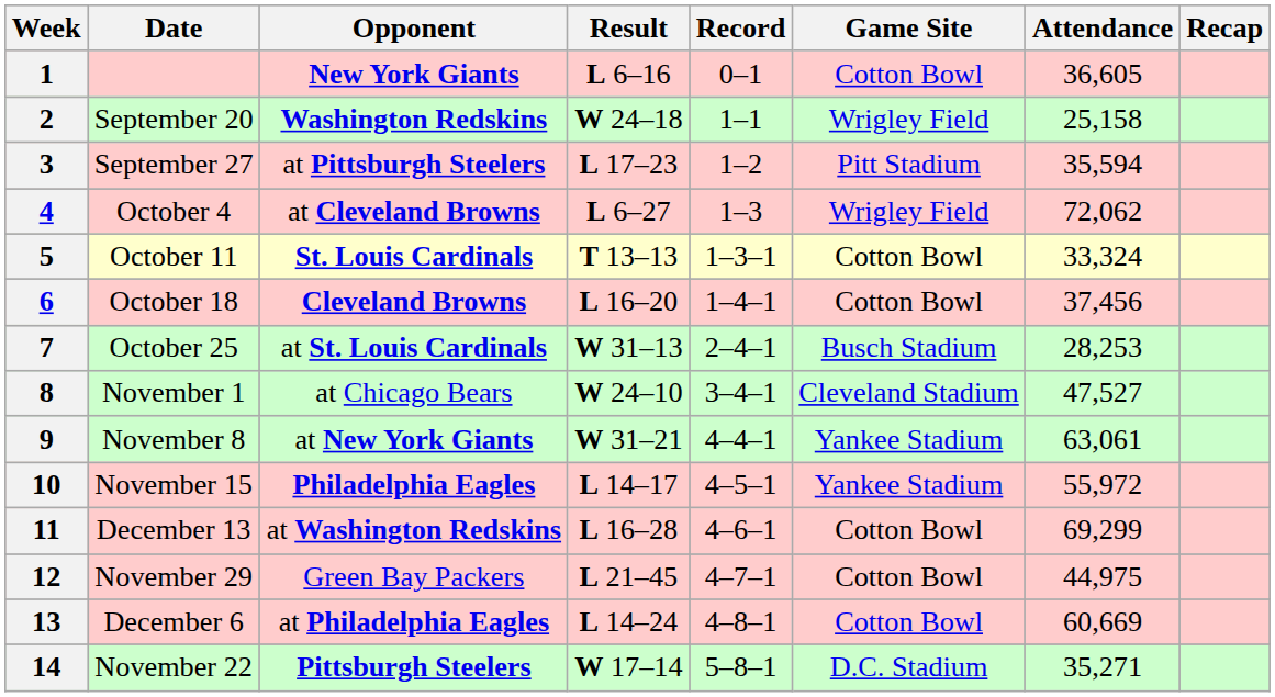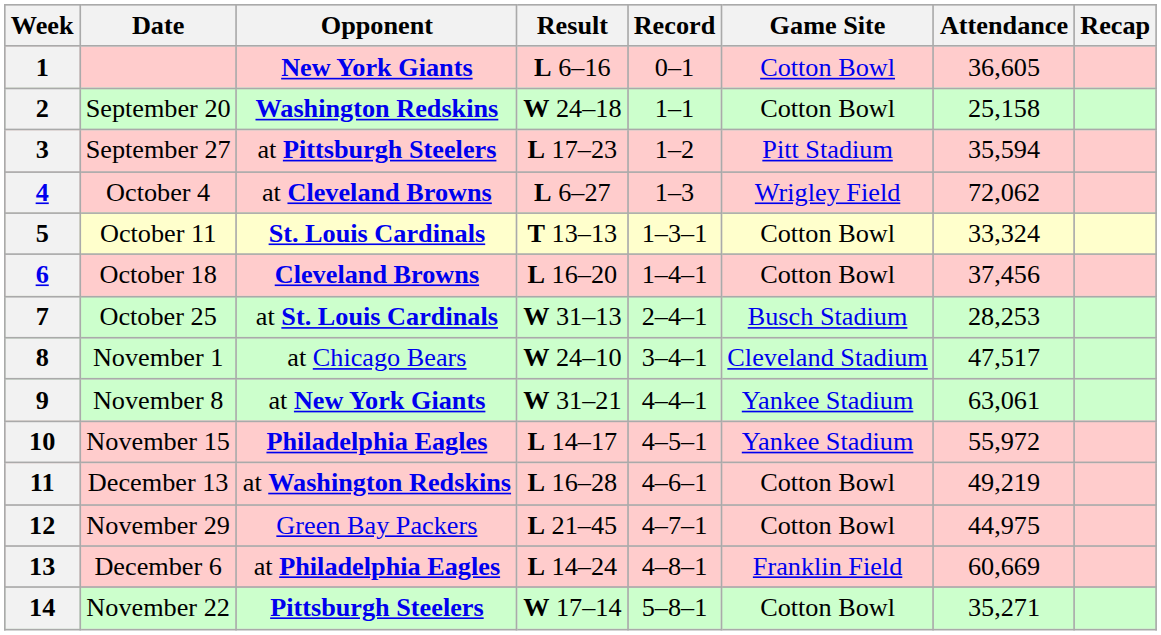2 | Game Site: Wrigley Field -> Cotton Bowl
8 | Attendance: 47,527 -> 47,517
11 | Attendance: 69,299 -> 49,219
13 | Game Site: Cotton Bowl -> Franklin Field
14 | Game Site: D.C. Stadium -> Cotton Bowl
